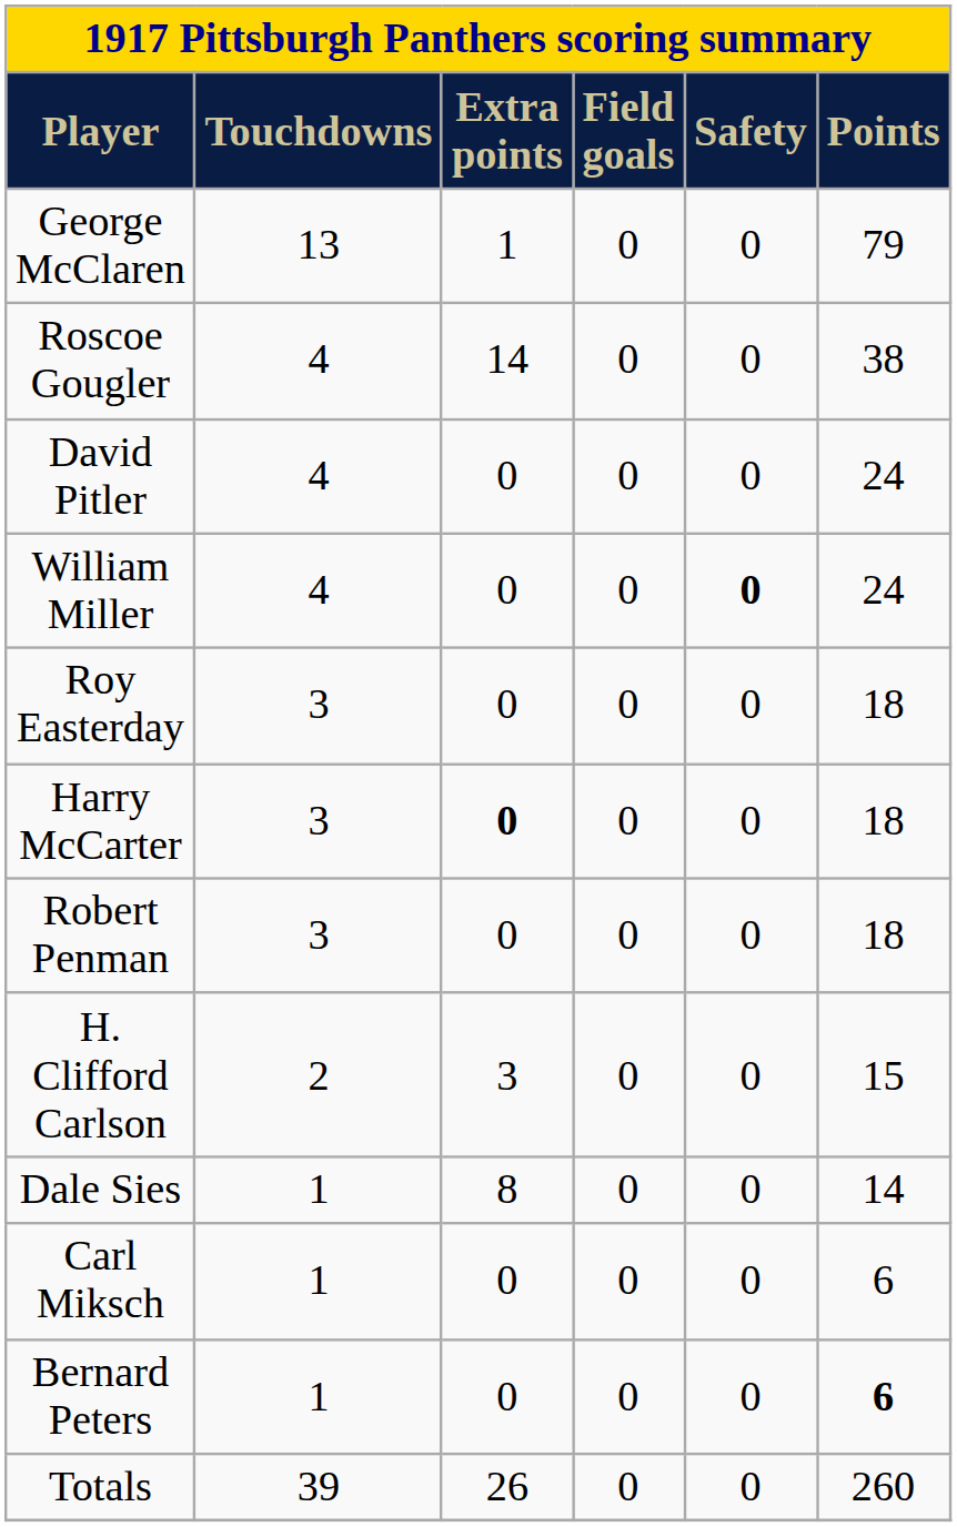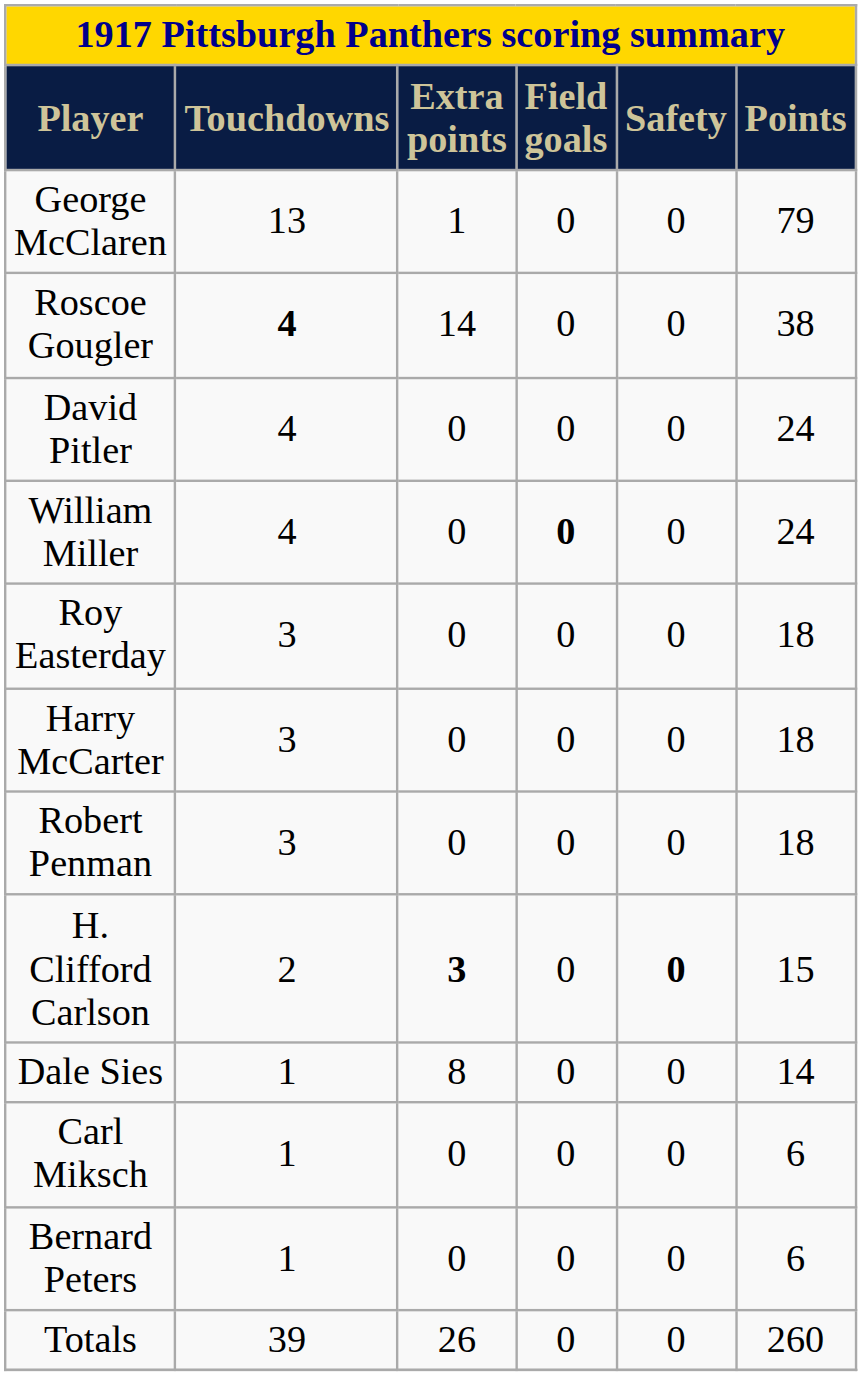Roscoe Gougler | Touchdowns: normal -> bold
William Miller | Field goals: normal -> bold
William Miller | Safety: bold -> normal
Harry McCarter | Extra points: bold -> normal
H. Clifford Carlson | Extra points: normal -> bold
H. Clifford Carlson | Safety: normal -> bold
Bernard Peters | Points: bold -> normal
